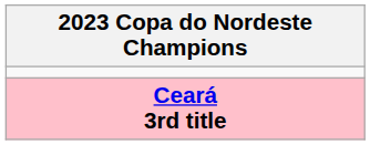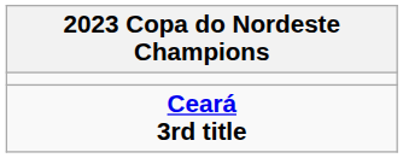row 3 | column 1: pink background -> no background
